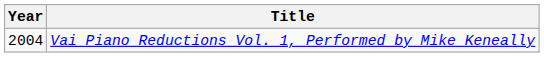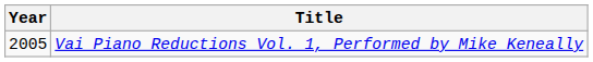Vai Piano Reductions Vol. 1, Performed by Mike Keneally | Year: 2004 -> 2005
